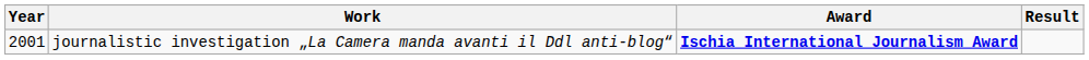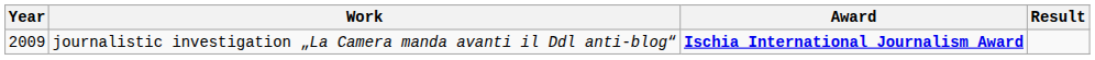row 2 | Year: 2001 -> 2009
